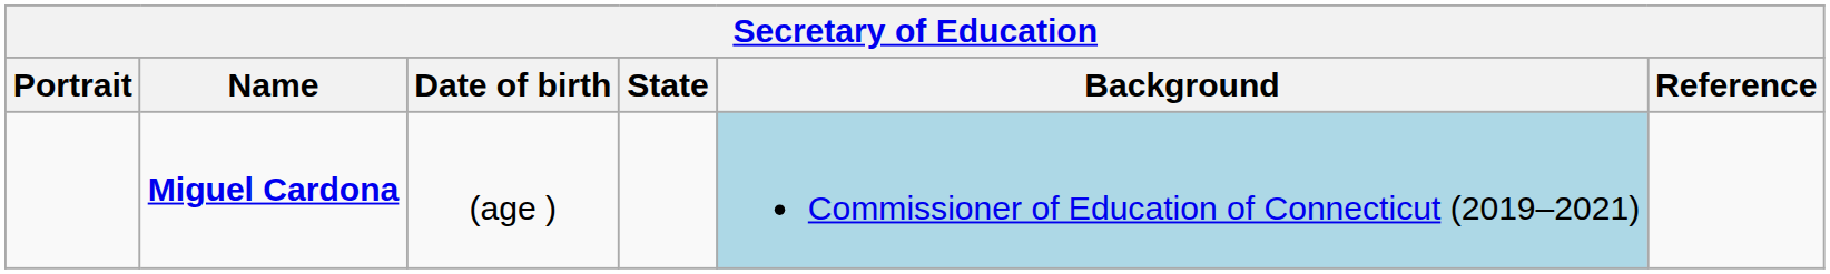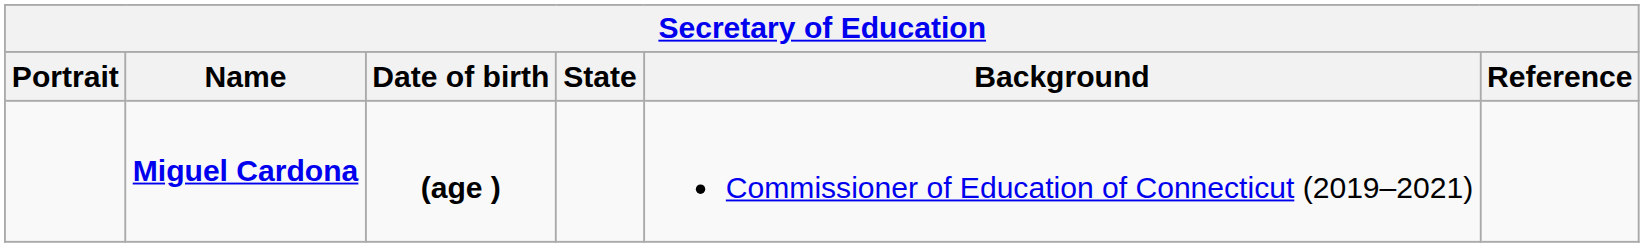Miguel Cardona | Date of birth: normal -> bold
Miguel Cardona | Background: lightblue background -> no background
